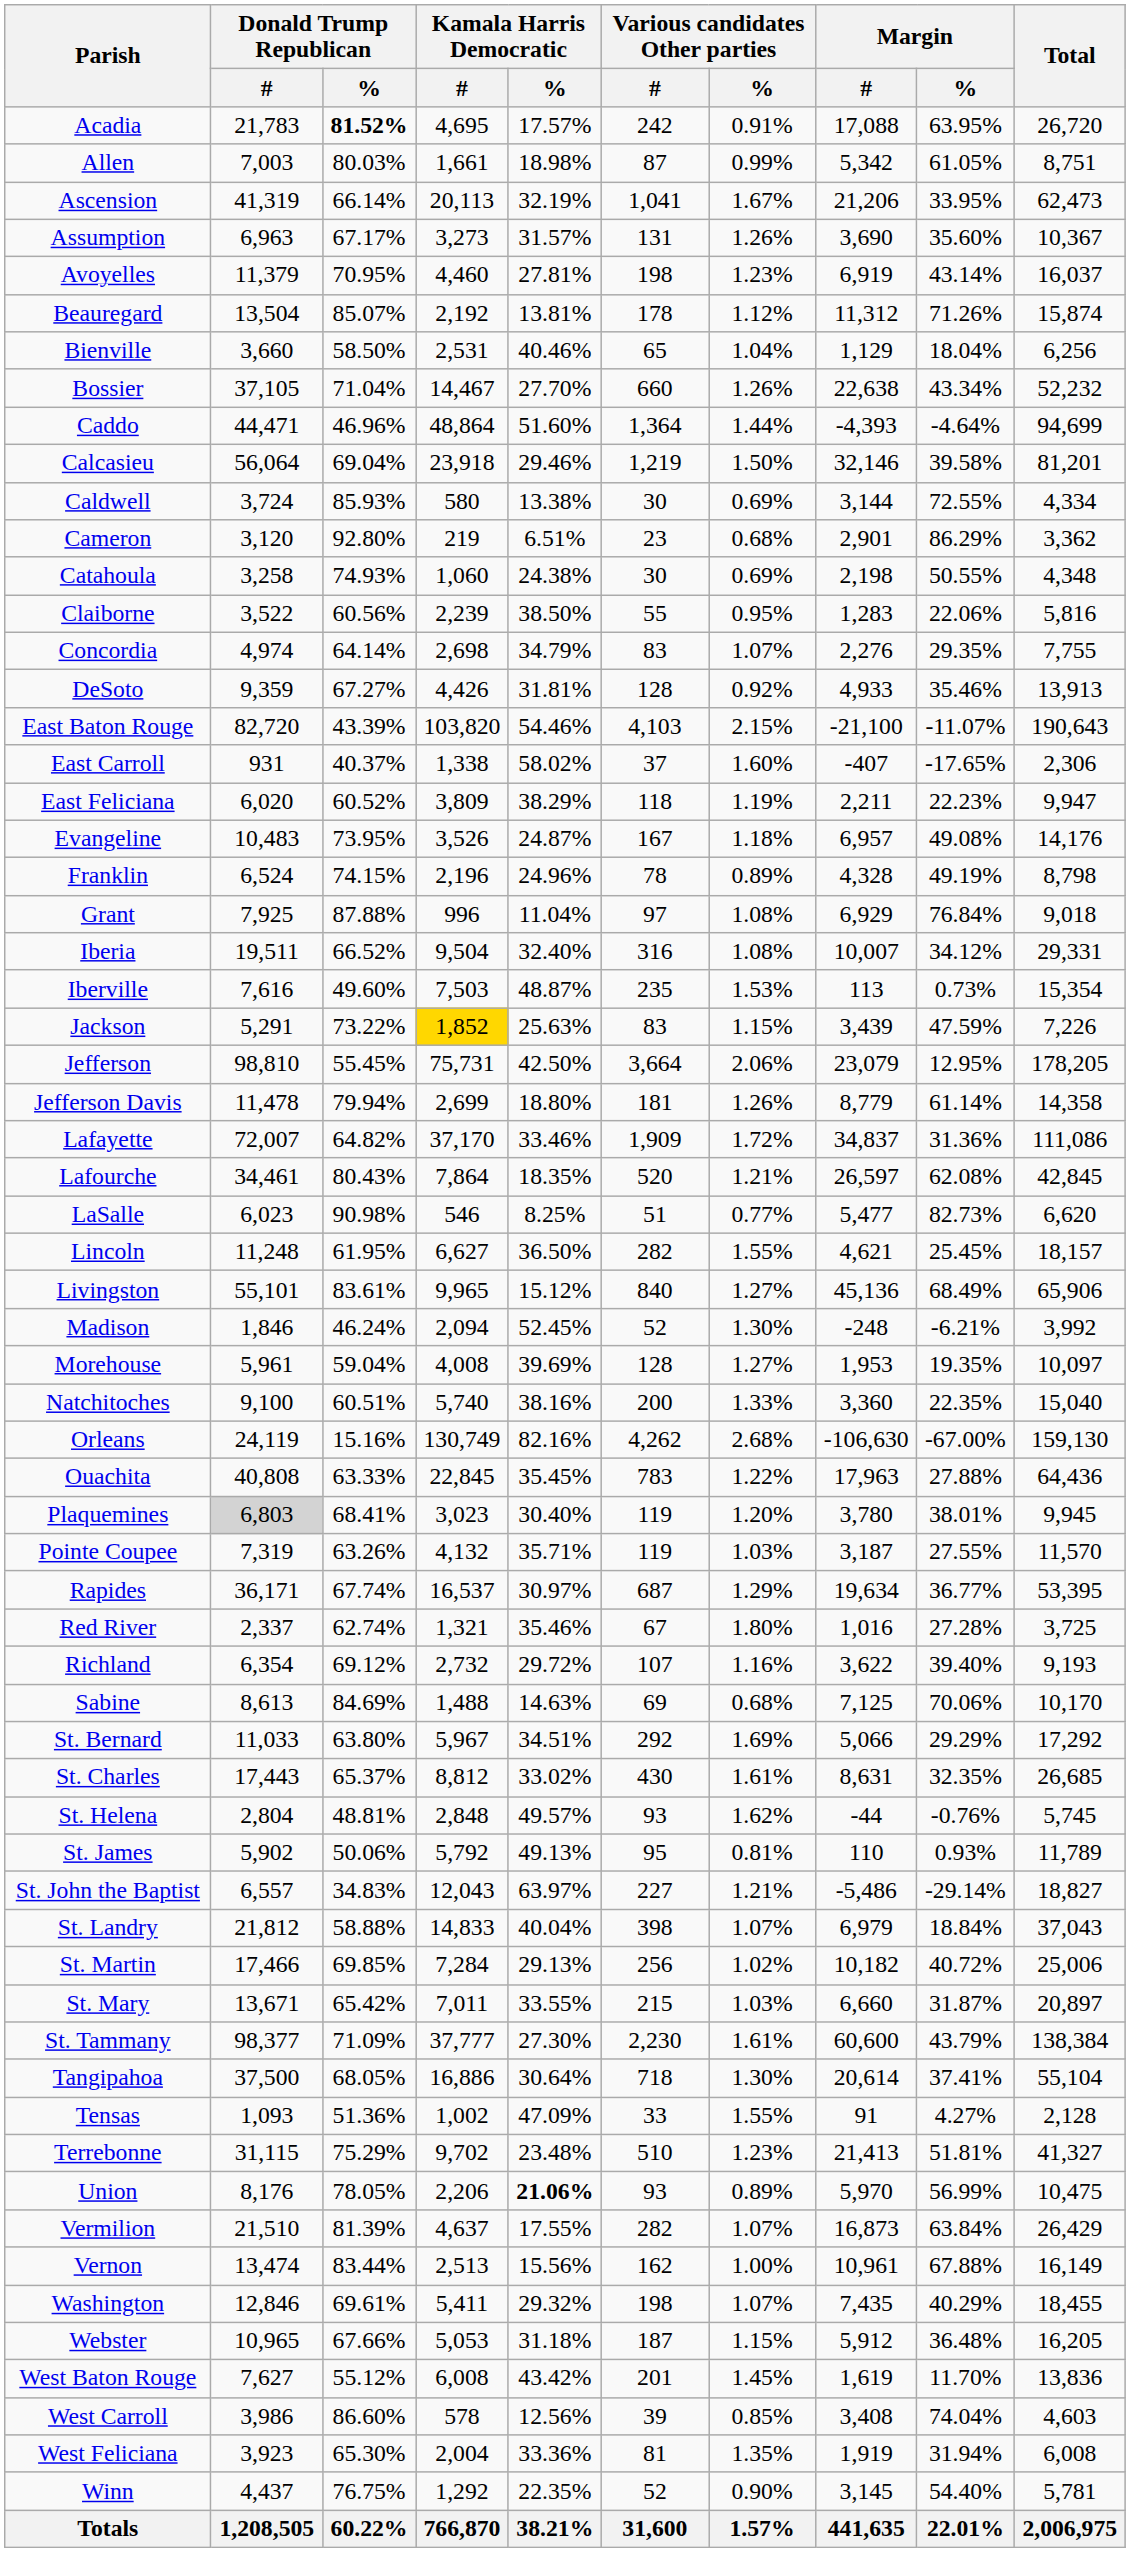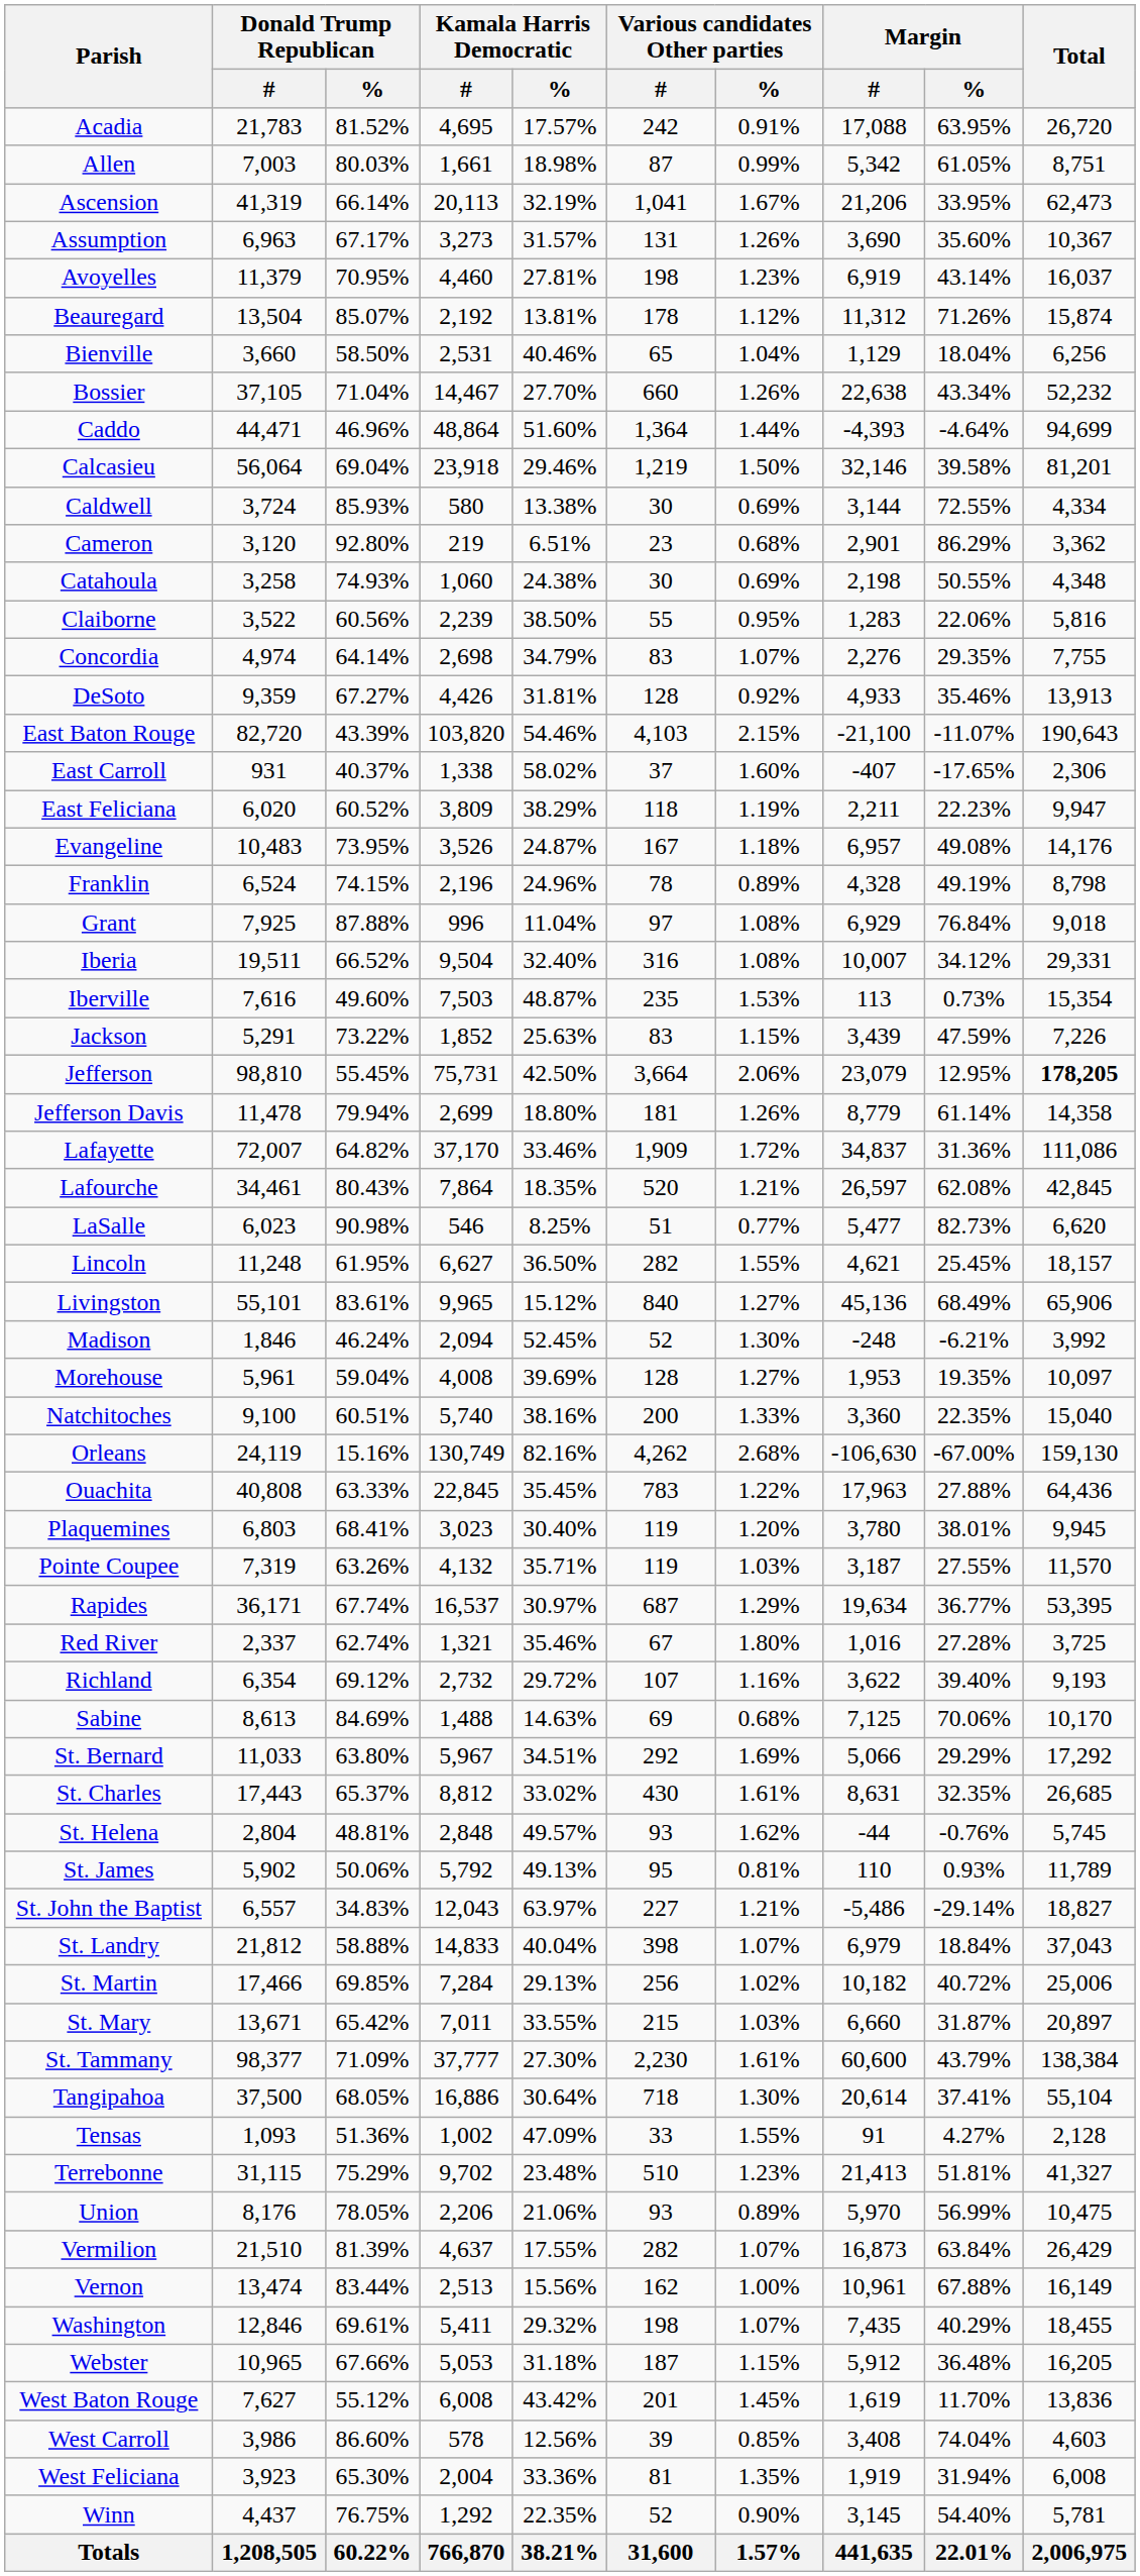Acadia | Donald Trump Republican / %: bold -> normal
Jackson | Kamala Harris Democratic / #: gold background -> no background
Jefferson | Total: normal -> bold
Plaquemines | Donald Trump Republican / #: lightgrey background -> no background
Union | Kamala Harris Democratic / %: bold -> normal
